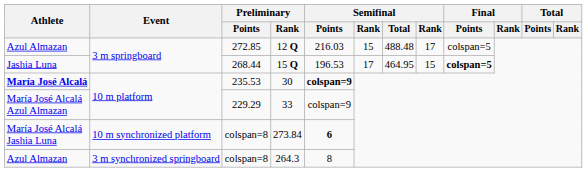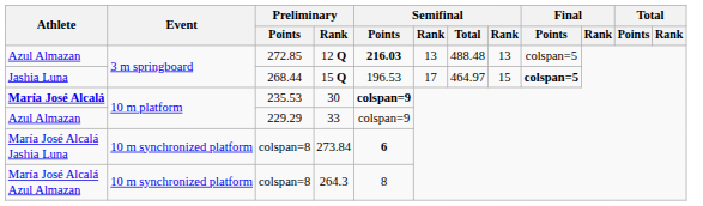12 Q | Semifinal / Points: normal -> bold
12 Q | column 6: 15 -> 13
12 Q | column 8: 17 -> 13
15 Q | Semifinal / Total: 464.95 -> 464.97
33 | Athlete: María José Alcalá Azul Almazan -> Azul Almazan
264.3 | Athlete: Azul Almazan -> María José Alcalá Azul Almazan
264.3 | Event: 3 m synchronized springboard -> 10 m synchronized platform
